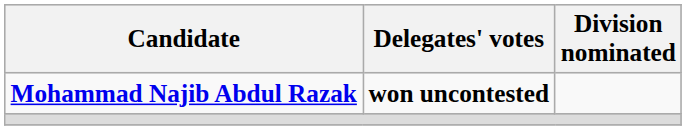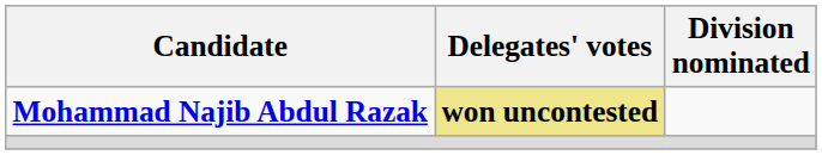Mohammad Najib Abdul Razak | Delegates' votes: no background -> khaki background
